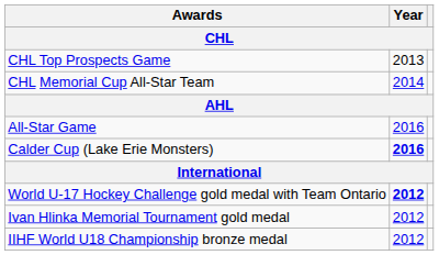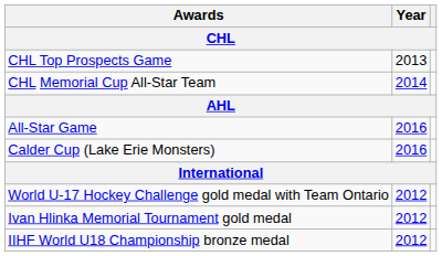Calder Cup (Lake Erie Monsters) | Year: bold -> normal
World U-17 Hockey Challenge gold medal with Team Ontario | Year: bold -> normal
